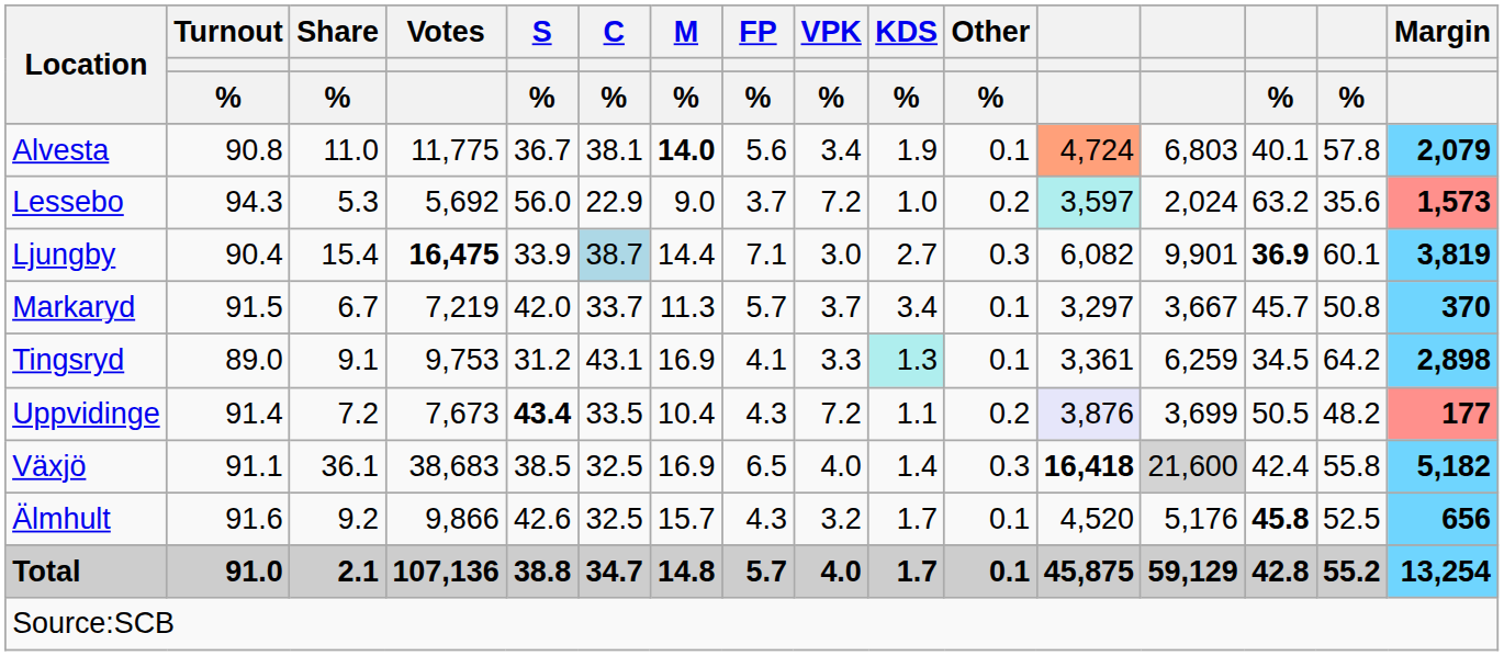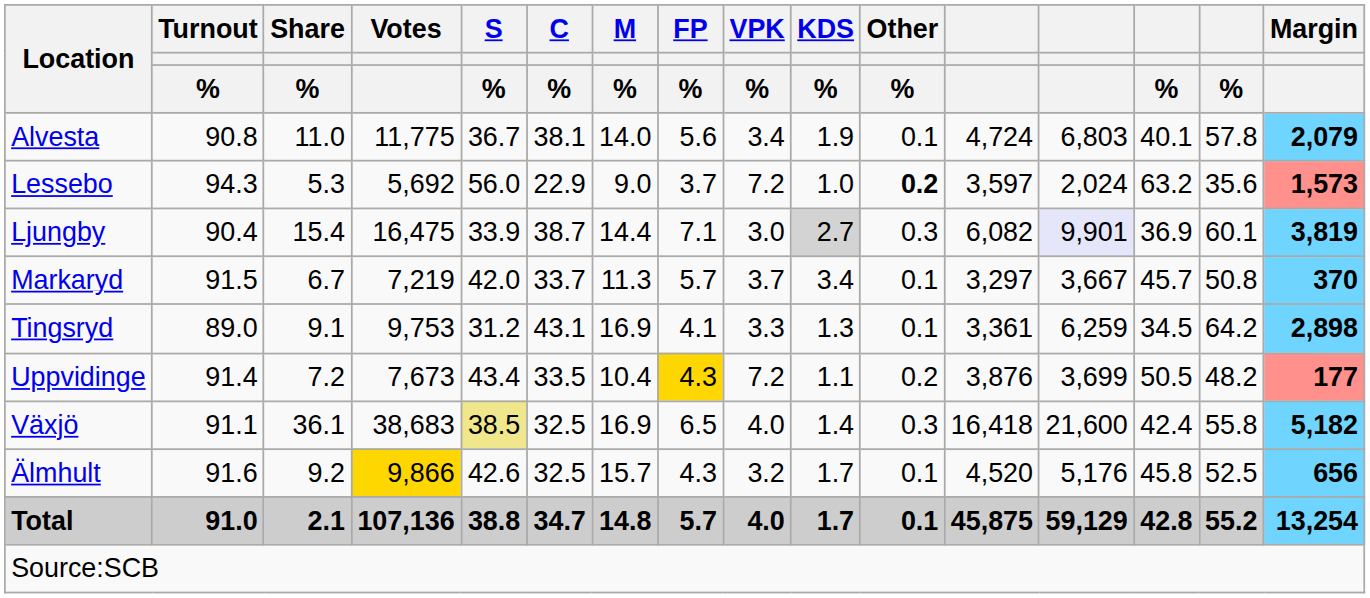Alvesta | M / %: bold -> normal
Alvesta | column 12: lightsalmon background -> no background
Lessebo | Other / %: normal -> bold
Lessebo | column 12: paleturquoise background -> no background
Ljungby | Votes: bold -> normal
Ljungby | C / %: lightblue background -> no background
Ljungby | KDS / %: no background -> lightgrey background
Ljungby | column 13: no background -> lavender background
Ljungby | column 14: bold -> normal
Tingsryd | KDS / %: paleturquoise background -> no background
Uppvidinge | S / %: bold -> normal
Uppvidinge | FP / %: no background -> gold background
Uppvidinge | column 12: lavender background -> no background
Växjö | S / %: no background -> khaki background
Växjö | column 12: bold -> normal
Växjö | column 13: lightgrey background -> no background
Älmhult | Votes: no background -> gold background
Älmhult | column 14: bold -> normal
